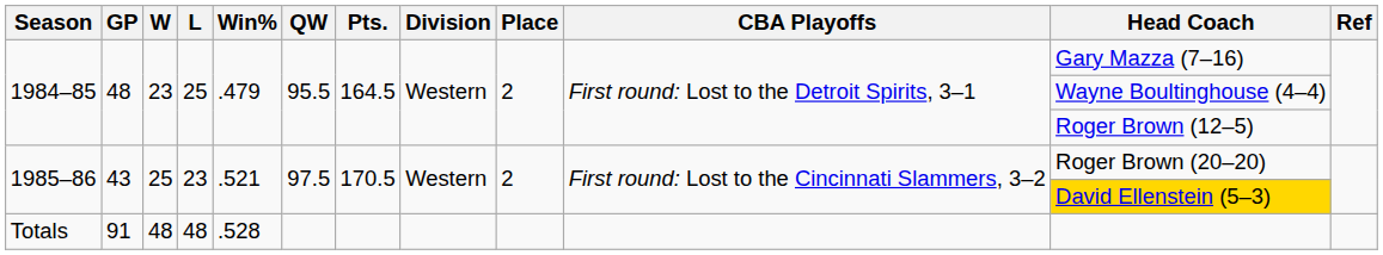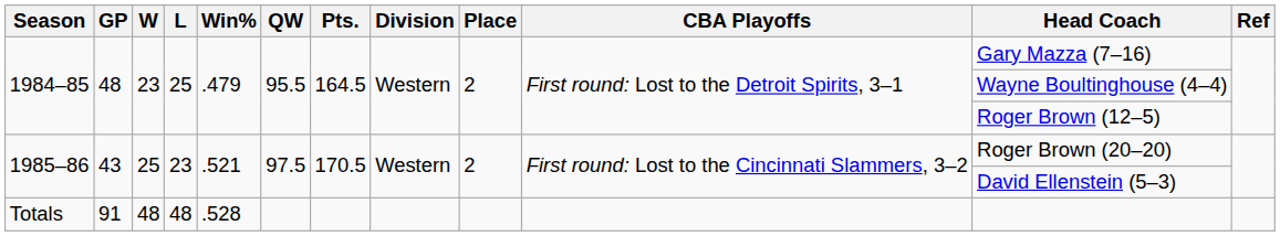row 6 | Head Coach: gold background -> no background
